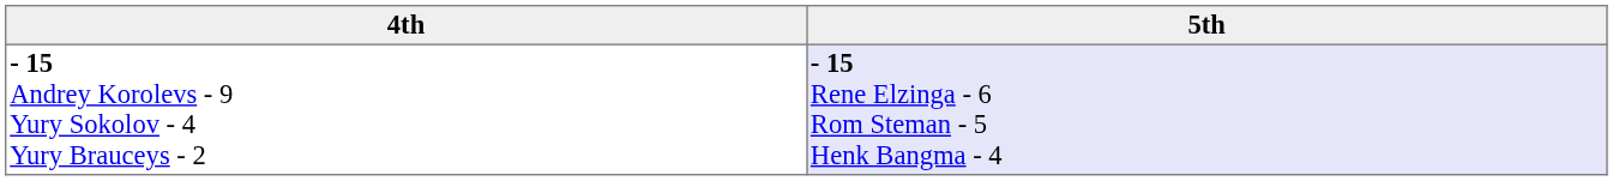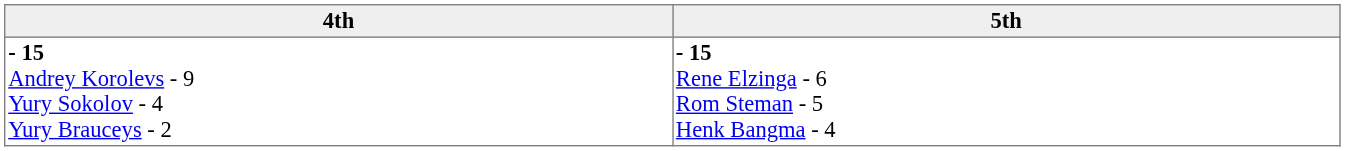- 15 Andrey Korolevs - 9 Yury Sokolov - 4 Yury Brauceys - 2 | 5th: lavender background -> no background
